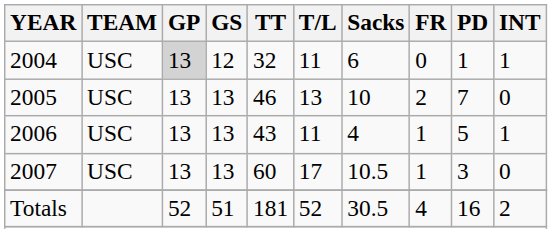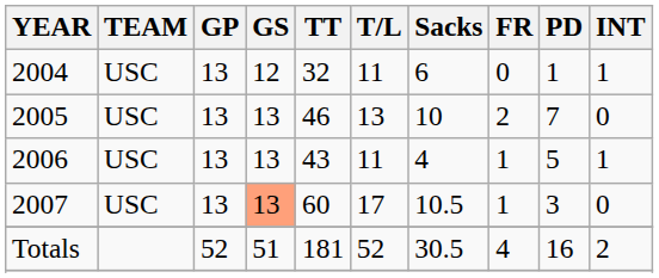2004 | GP: lightgrey background -> no background
2007 | GS: no background -> lightsalmon background
